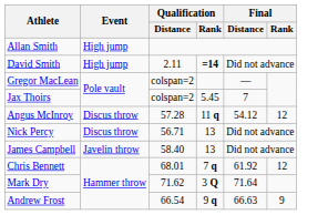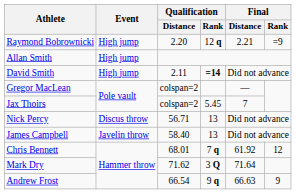+ row: Raymond Bobrownicki | High jump | 2.20 | 12 q | 2.21 | =9
- row: Angus McInroy | Discus throw | 57.28 | 11 q | 54.12 | 12
